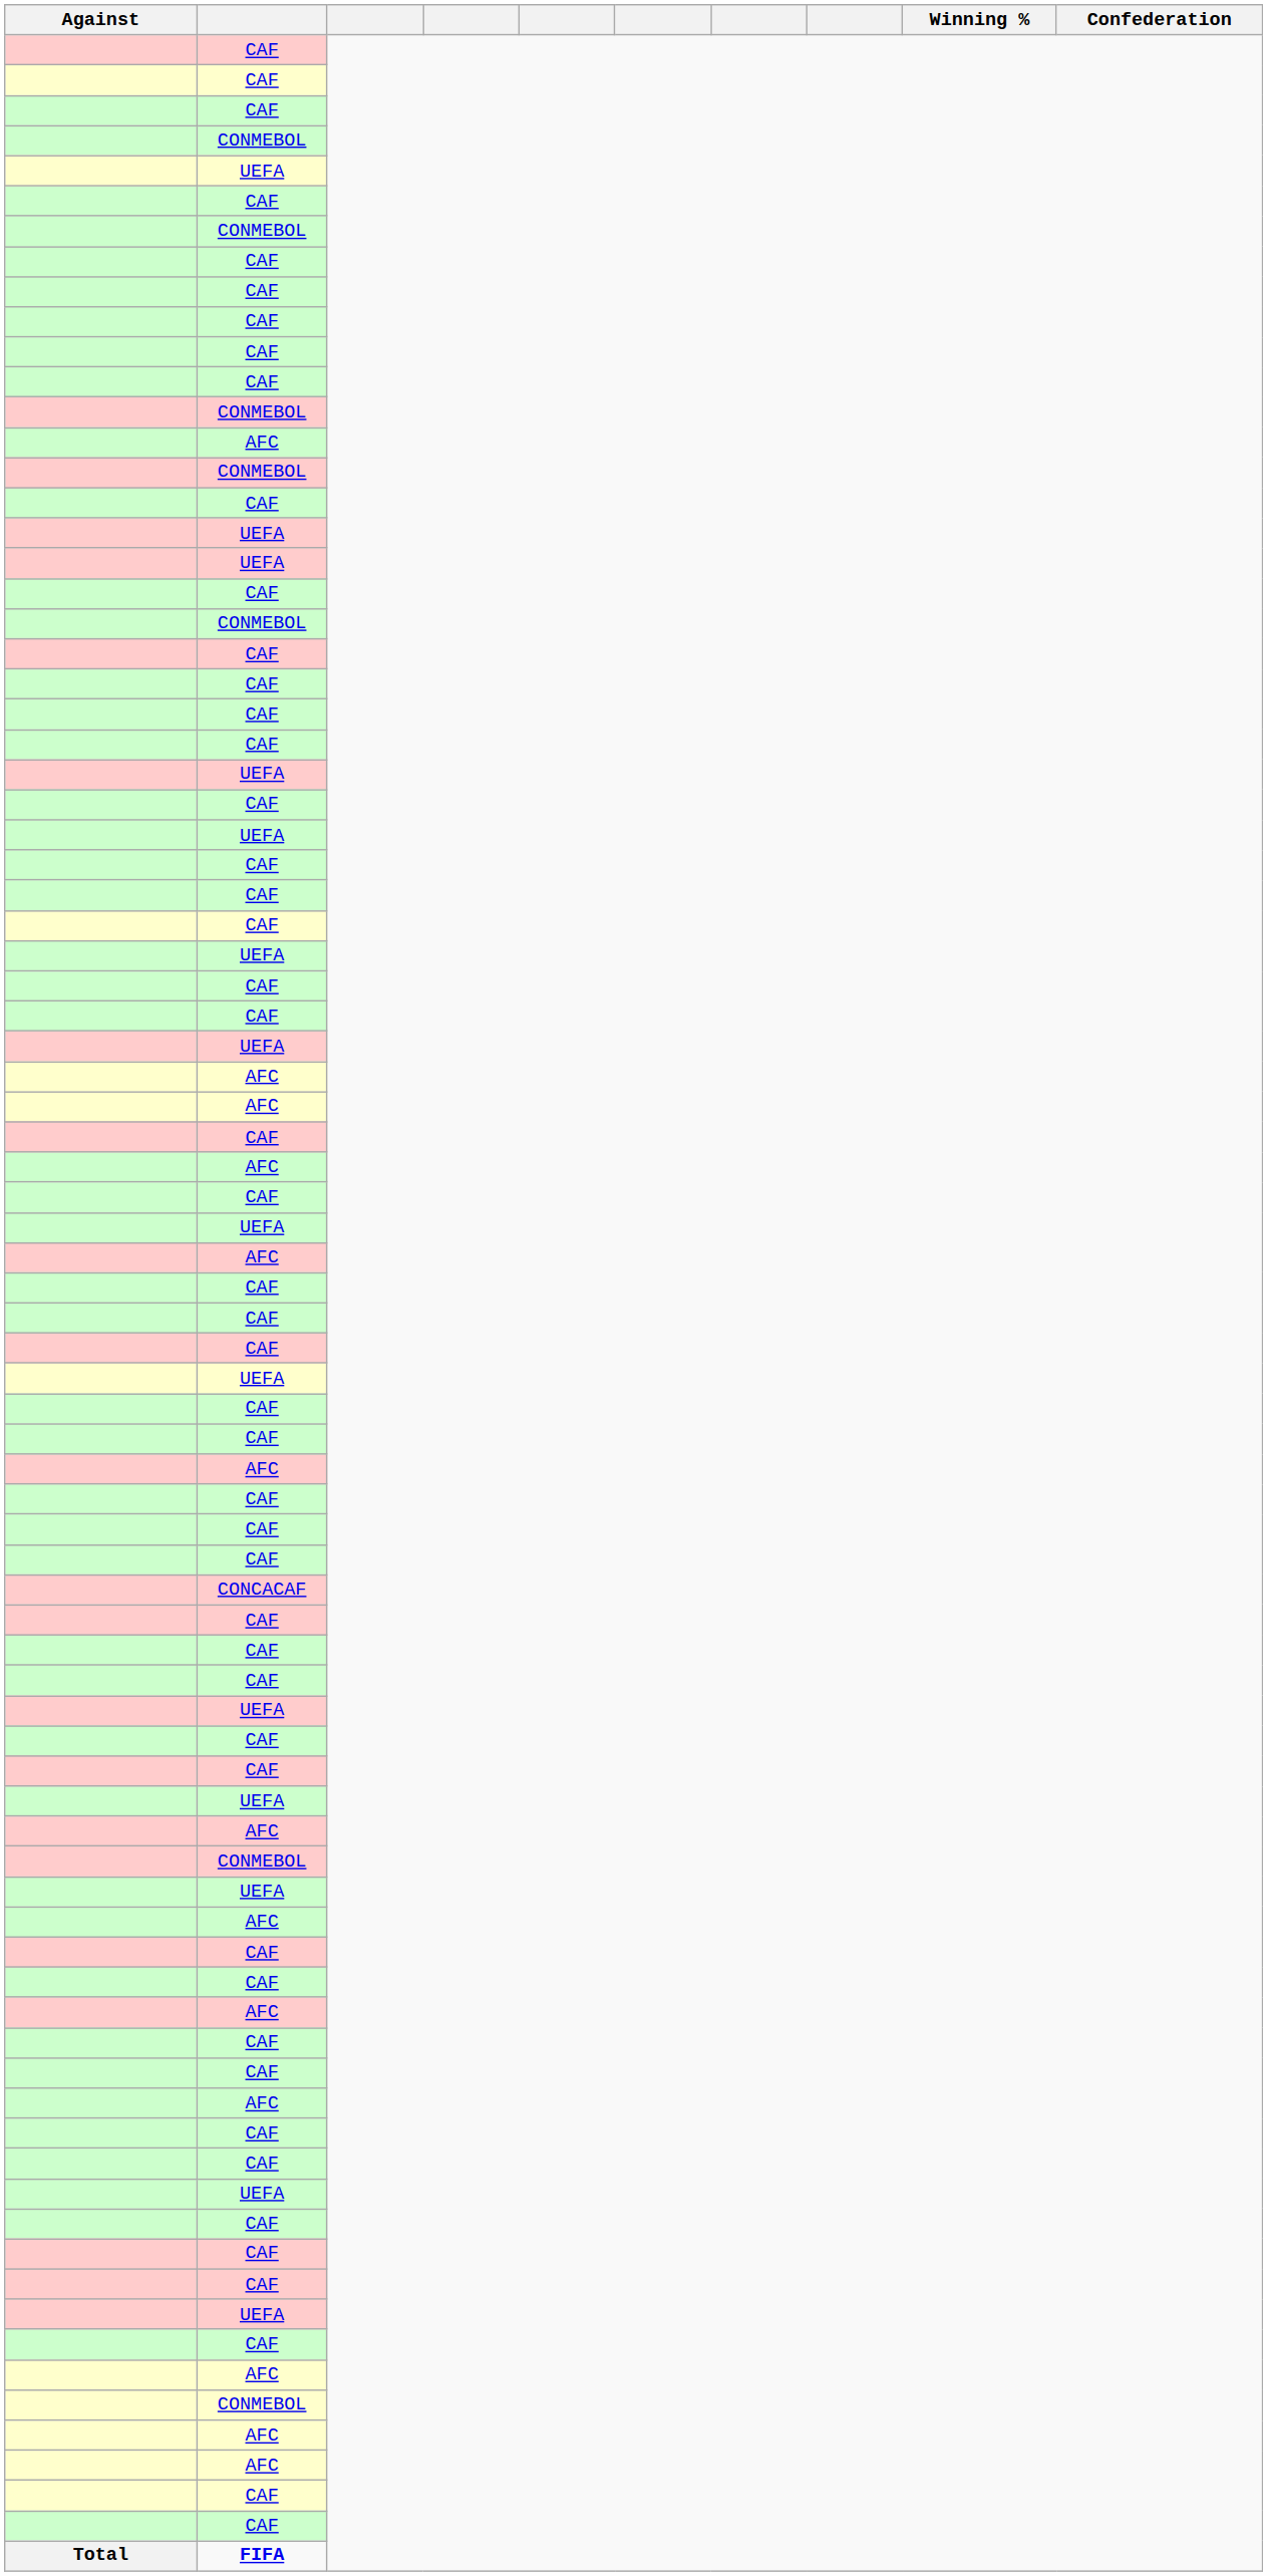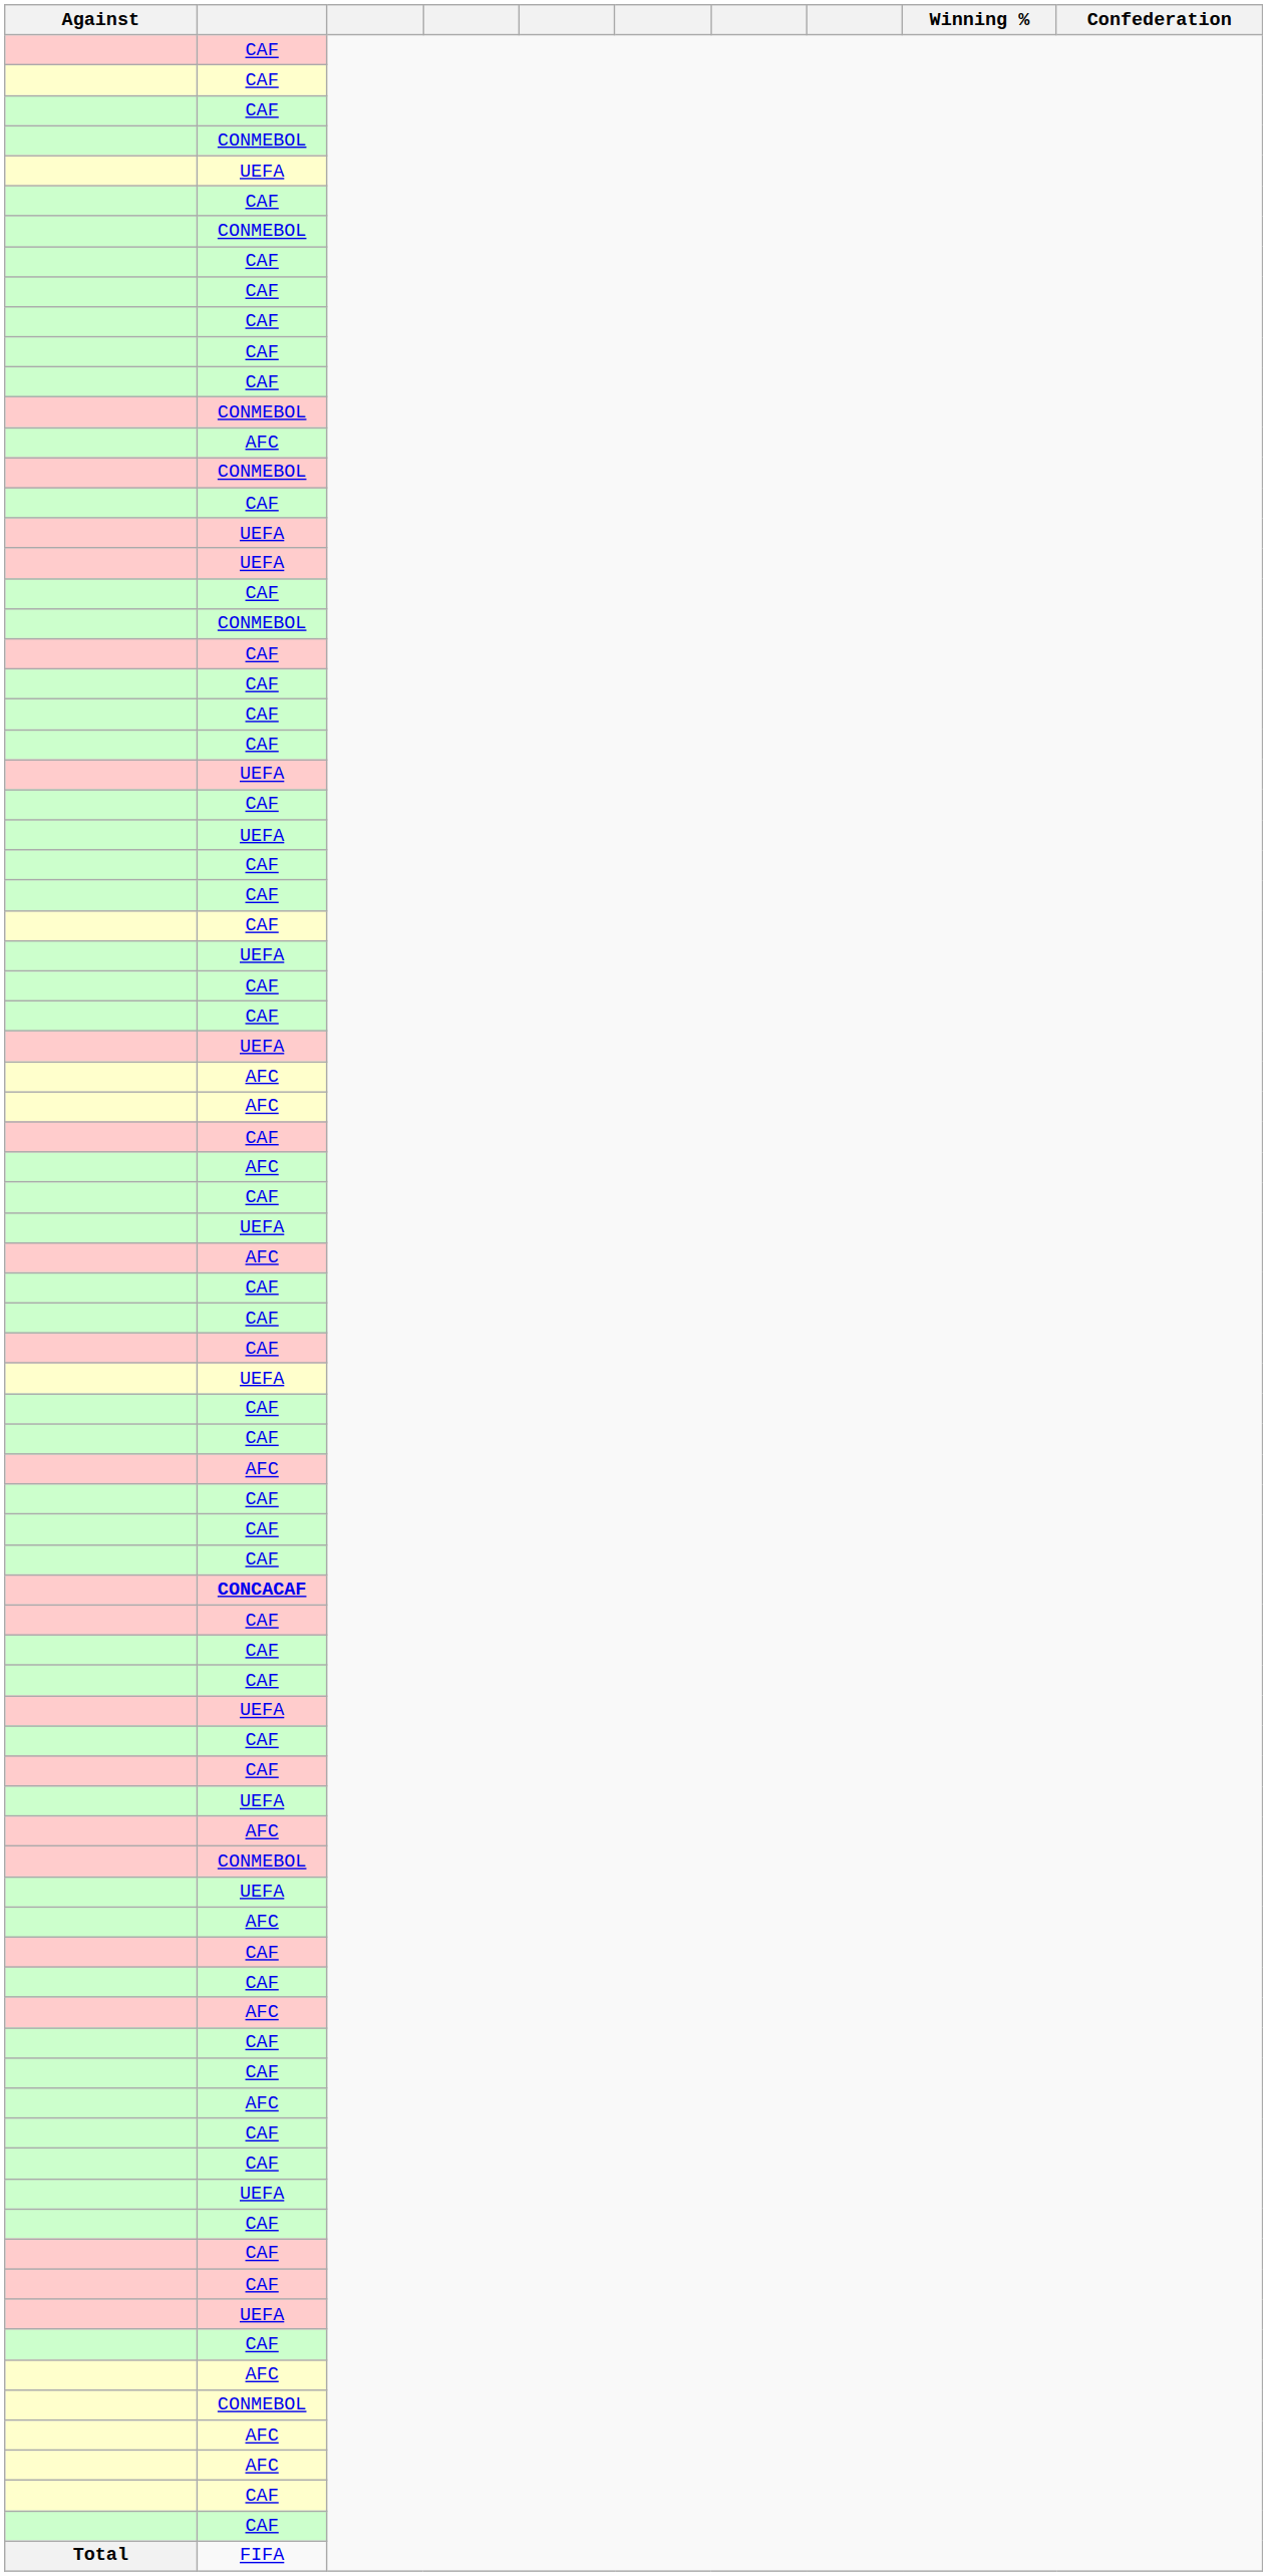CONCACAF | column 2: normal -> bold
FIFA | column 2: bold -> normal
